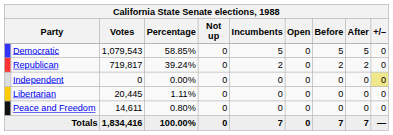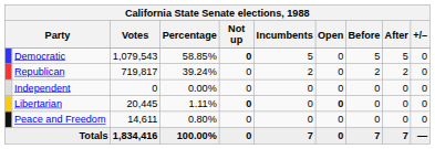Democratic | Not up: normal -> bold
Independent | +/–: khaki background -> no background
Libertarian | Not up: normal -> bold
Libertarian | Open: normal -> bold
